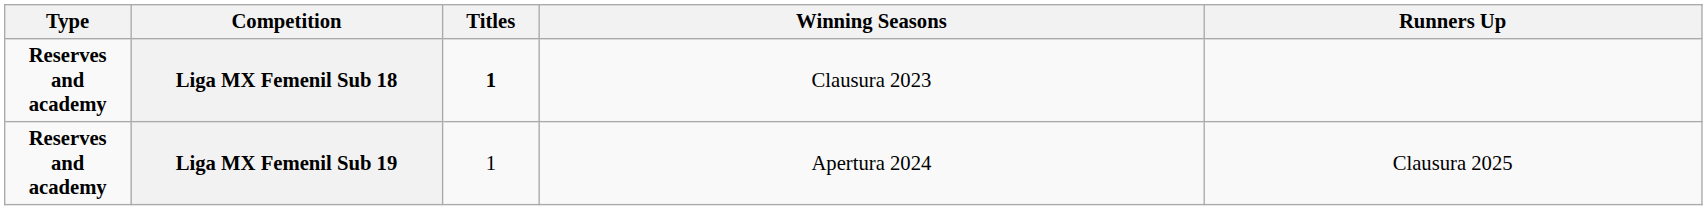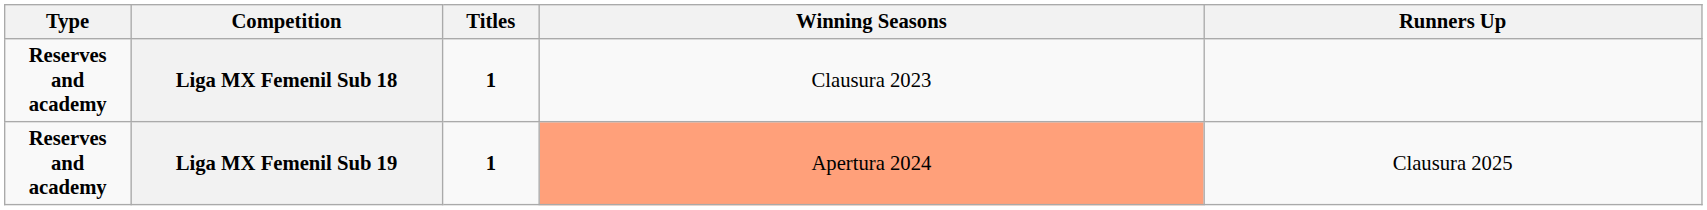Liga MX Femenil Sub 19 | Titles: normal -> bold
Liga MX Femenil Sub 19 | Winning Seasons: no background -> lightsalmon background
